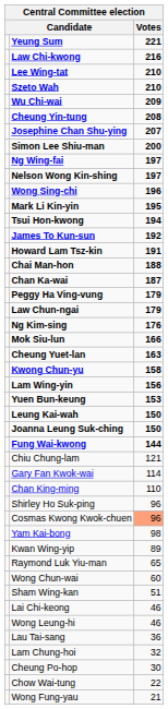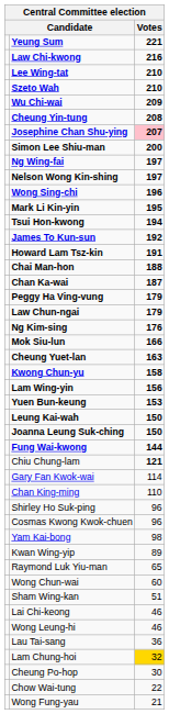Josephine Chan Shu-ying | Votes: no background -> pink background
Chiu Chung-lam | Votes: normal -> bold
Cosmas Kwong Kwok-chuen | Votes: lightsalmon background -> no background
Lam Chung-hoi | Votes: no background -> gold background
